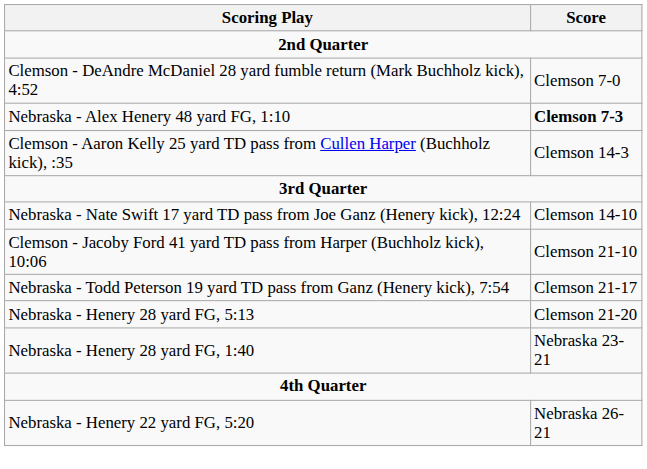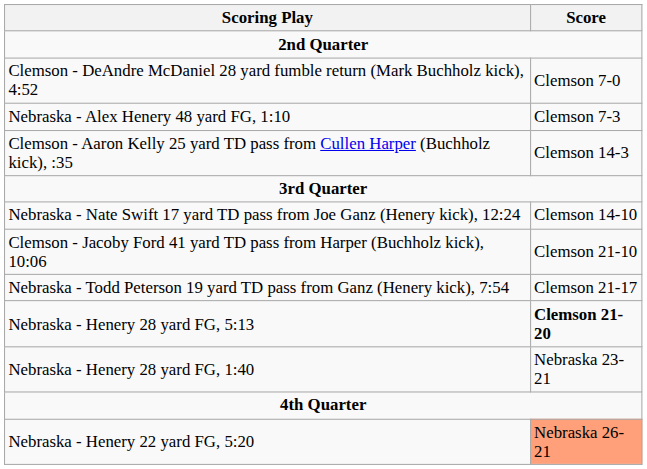Nebraska - Alex Henery 48 yard FG, 1:10 | Score: bold -> normal
Nebraska - Henery 28 yard FG, 5:13 | Score: normal -> bold
Nebraska - Henery 22 yard FG, 5:20 | Score: no background -> lightsalmon background
